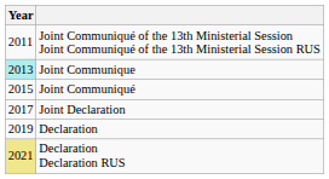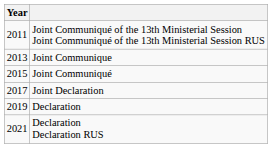Joint Communique | Year: paleturquoise background -> no background
Declaration Declaration RUS | Year: khaki background -> no background
